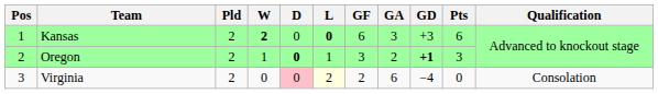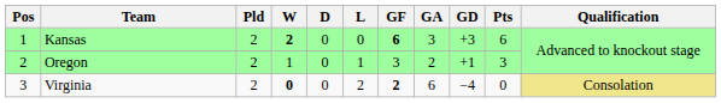Kansas | L: bold -> normal
Kansas | GF: normal -> bold
Oregon | D: bold -> normal
Oregon | GD: bold -> normal
Virginia | W: normal -> bold
Virginia | D: pink background -> no background
Virginia | L: lightyellow background -> no background
Virginia | GF: normal -> bold
Virginia | Qualification: no background -> khaki background
